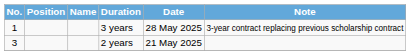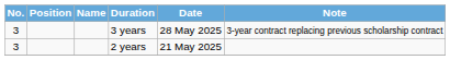3 years | No.: 1 -> 3
